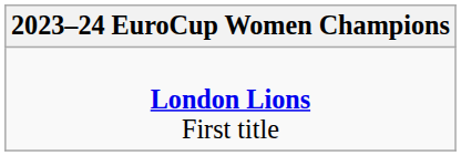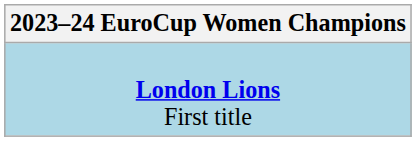row 2 | column 1: no background -> lightblue background
